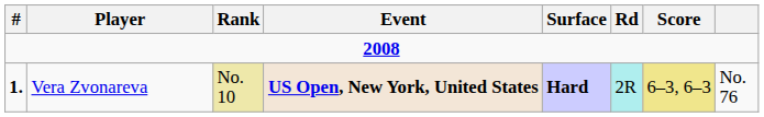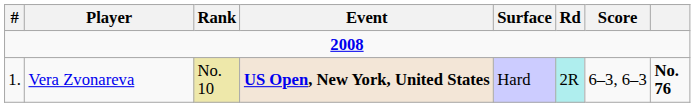Vera Zvonareva | #: bold -> normal
Vera Zvonareva | Surface: bold -> normal
Vera Zvonareva | Score: khaki background -> no background
Vera Zvonareva | column 8: normal -> bold
